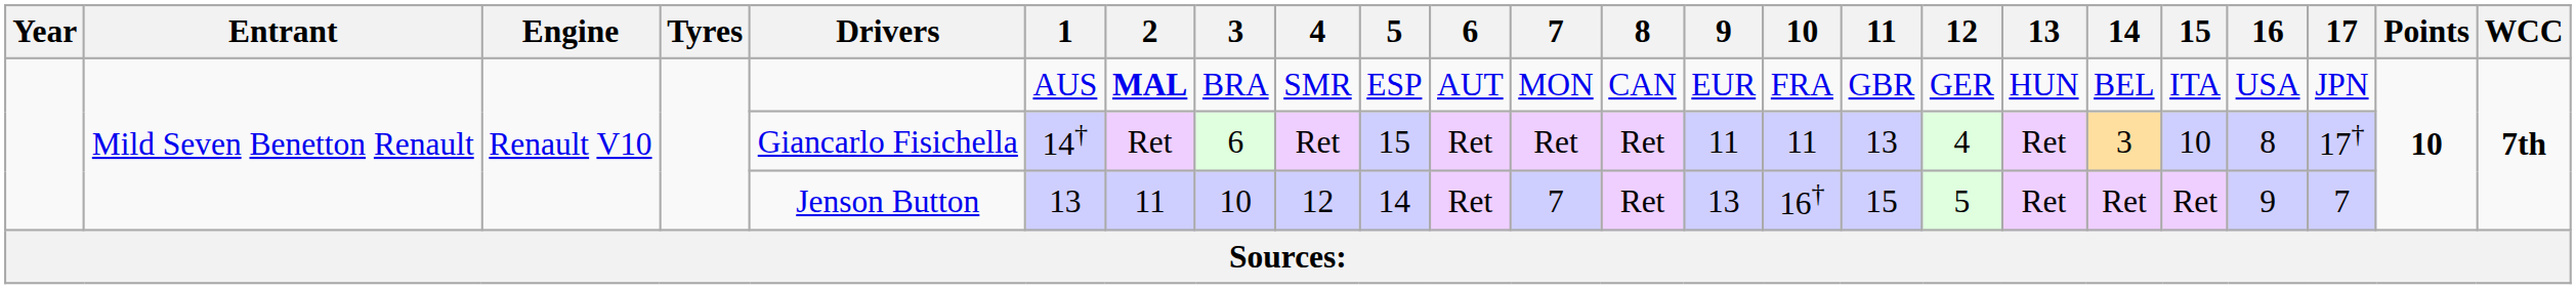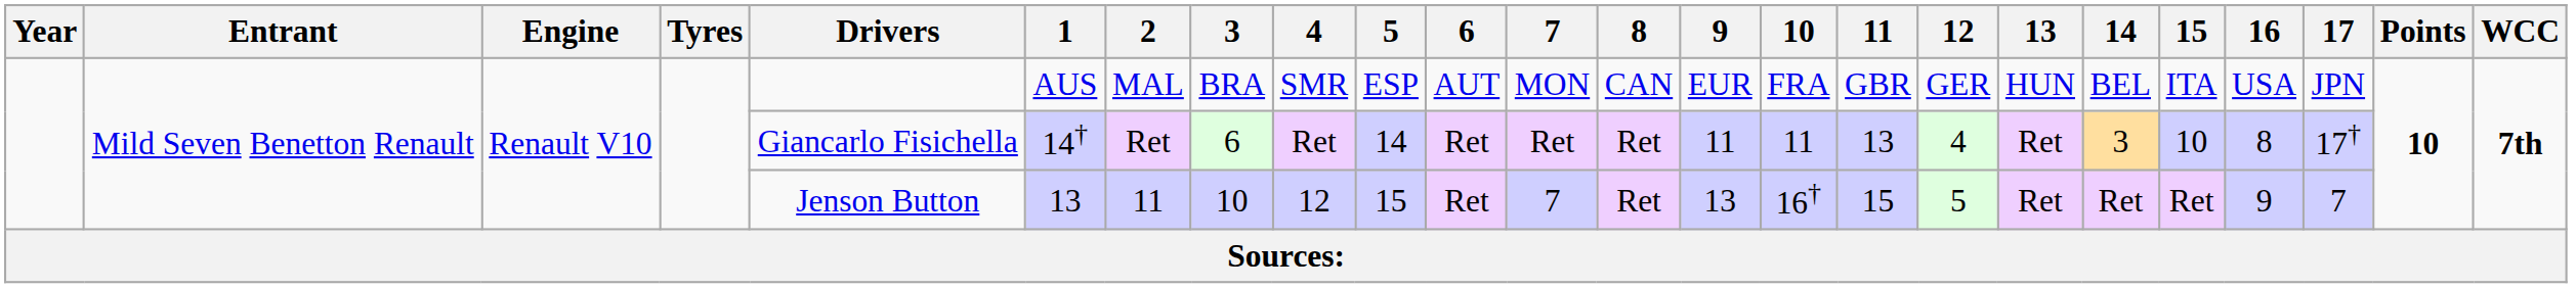row 2 | 2: bold -> normal
row 3 | 5: 15 -> 14
row 4 | 5: 14 -> 15
